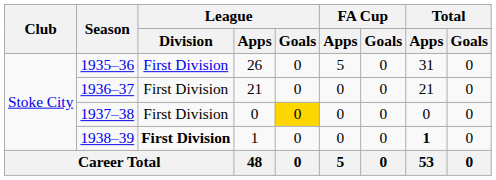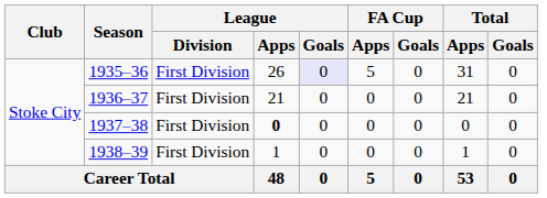1935–36 | League / Goals: no background -> lavender background
1937–38 | League / Apps: normal -> bold
1937–38 | League / Goals: gold background -> no background
1938–39 | League / Division: bold -> normal
1938–39 | Total / Apps: bold -> normal
